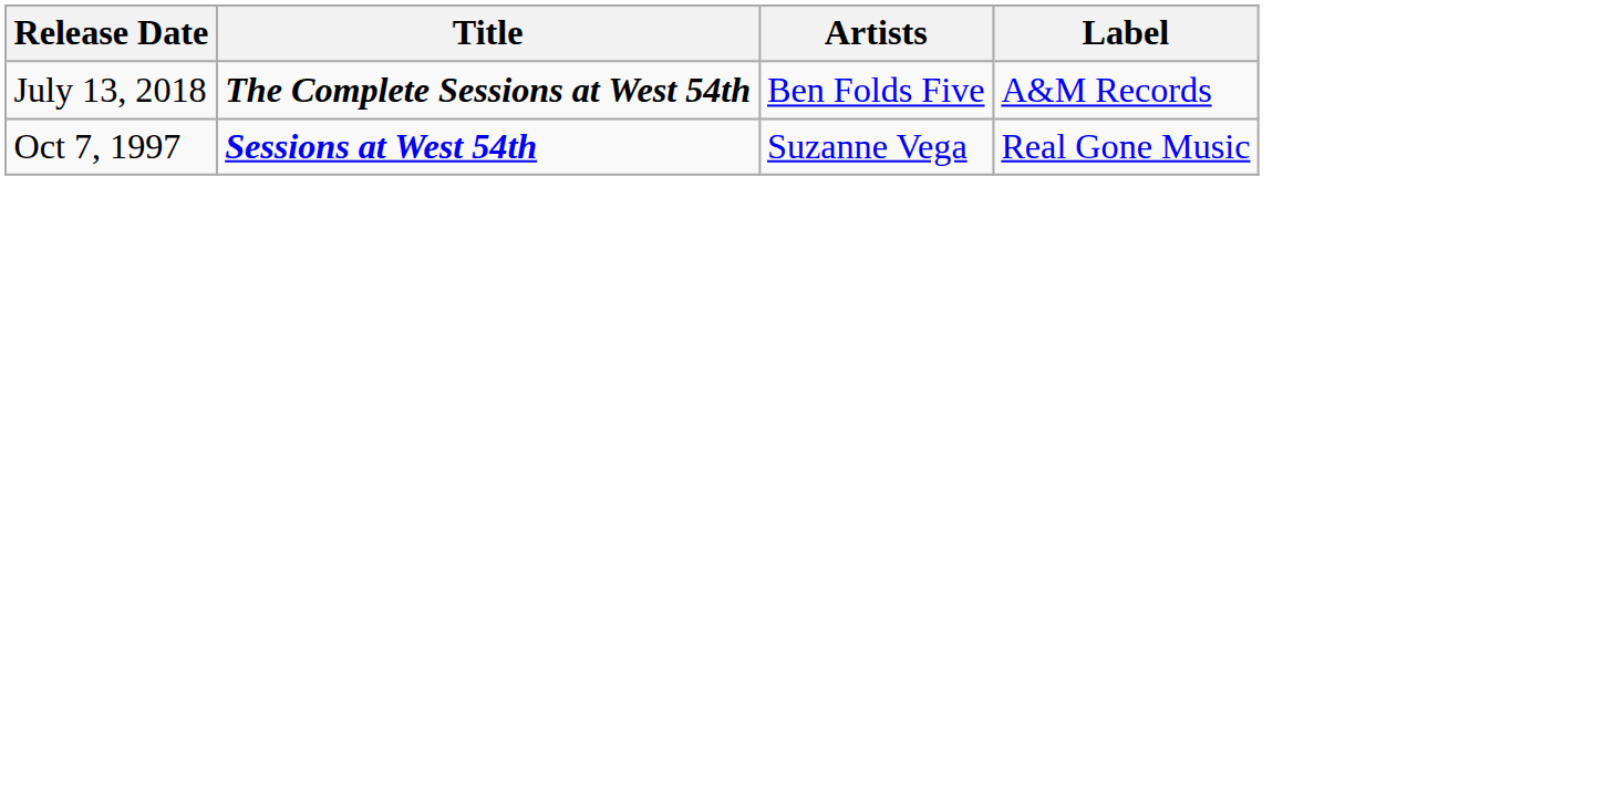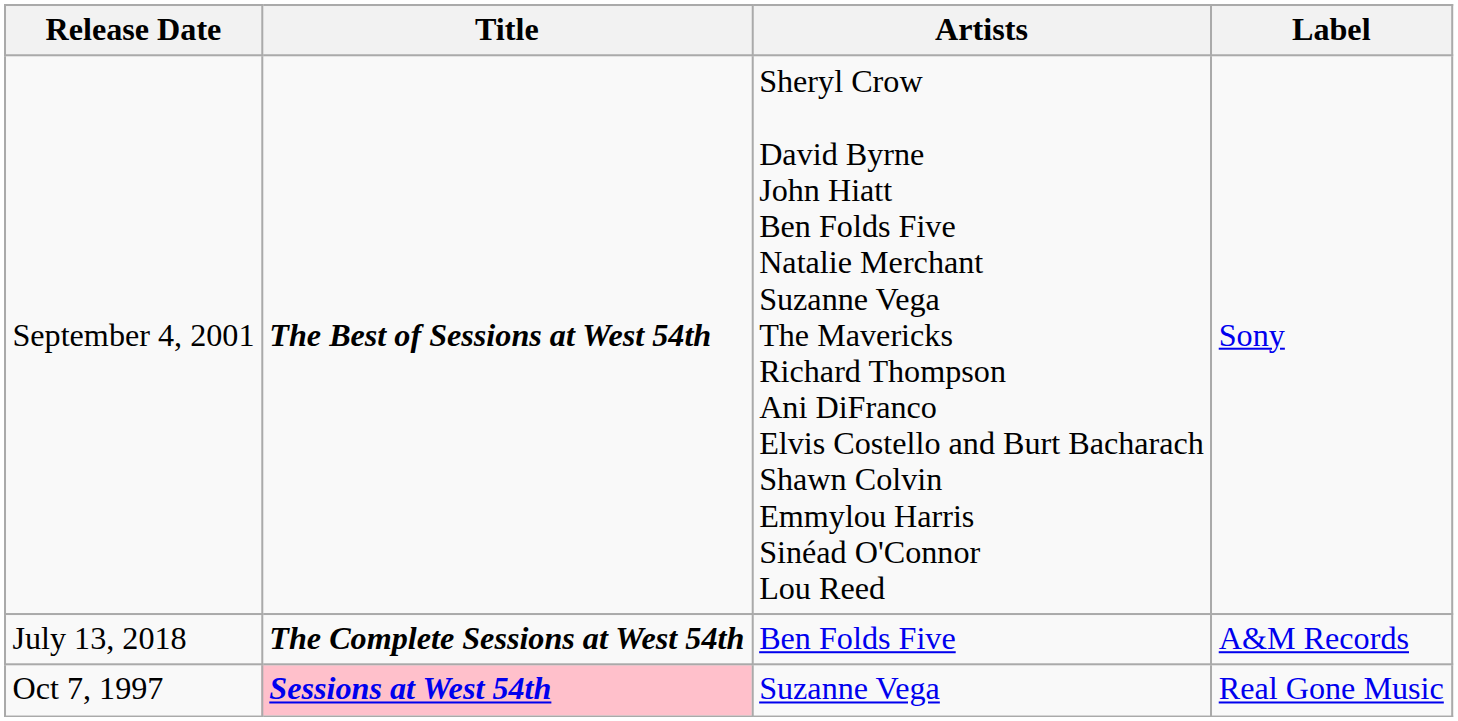+ row: September 4, 2001 | The Best of Sessions at West 54th | Sheryl Crow David Byrne John Hiatt Ben Folds Five Natalie Merchant Suzanne Vega The Mavericks Richard Thompson Ani DiFranco Elvis Costello and Burt Bacharach Shawn Colvin Emmylou Harris Sinéad O'Connor Lou Reed | Sony
Oct 7, 1997 | Title: no background -> pink background
